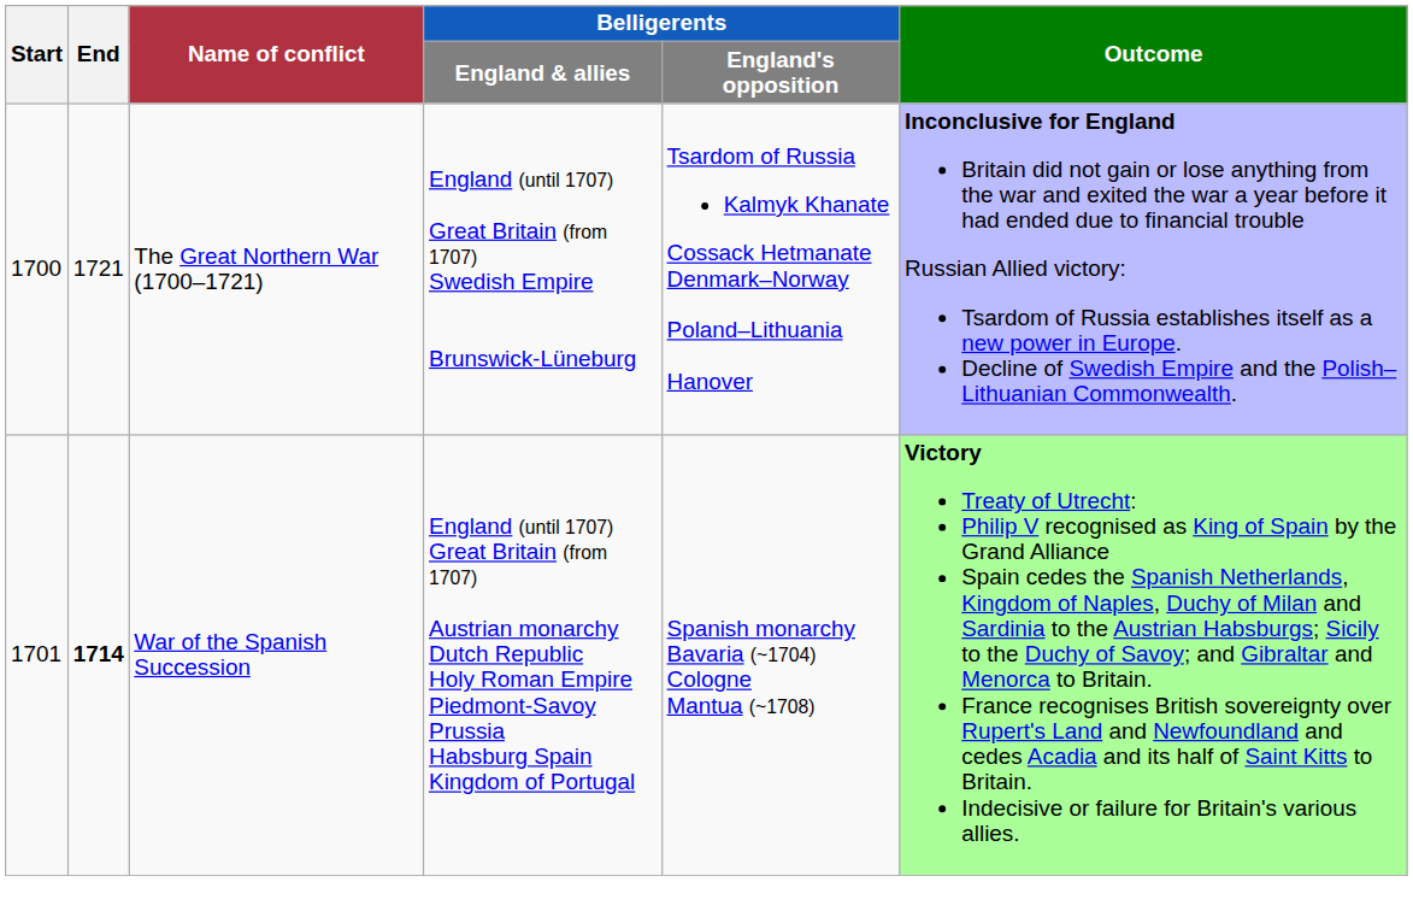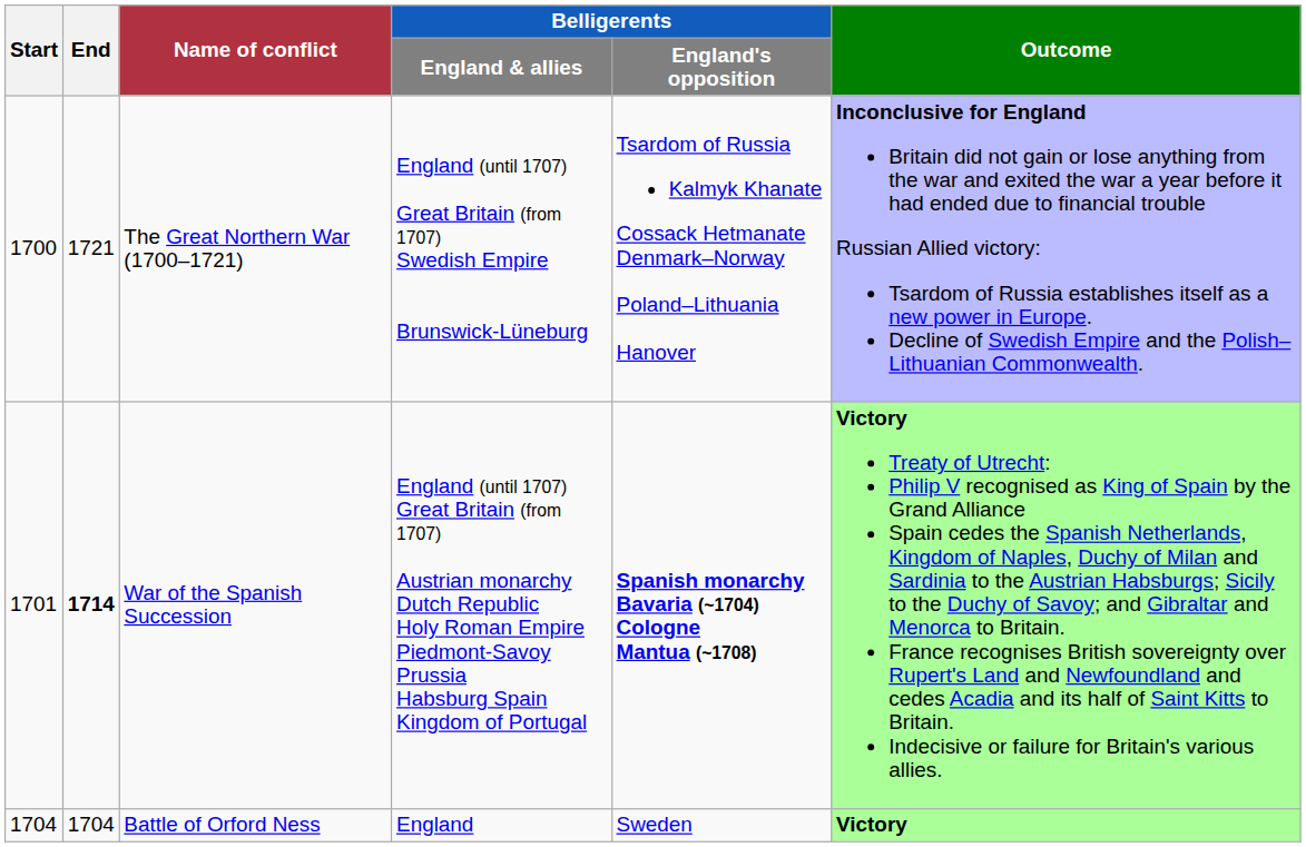War of the Spanish Succession | Belligerents / England's opposition: normal -> bold
+ row: 1704 | 1704 | Battle of Orford Ness | England | Sweden | Victory
